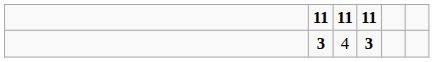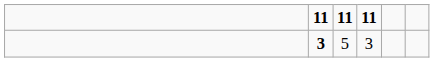row 2 | column 3: 4 -> 5
row 2 | column 4: bold -> normal
